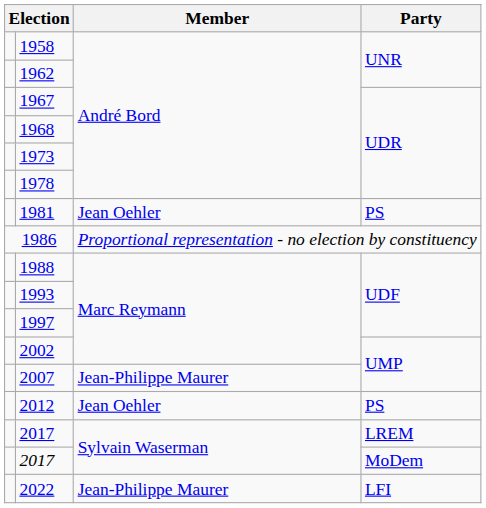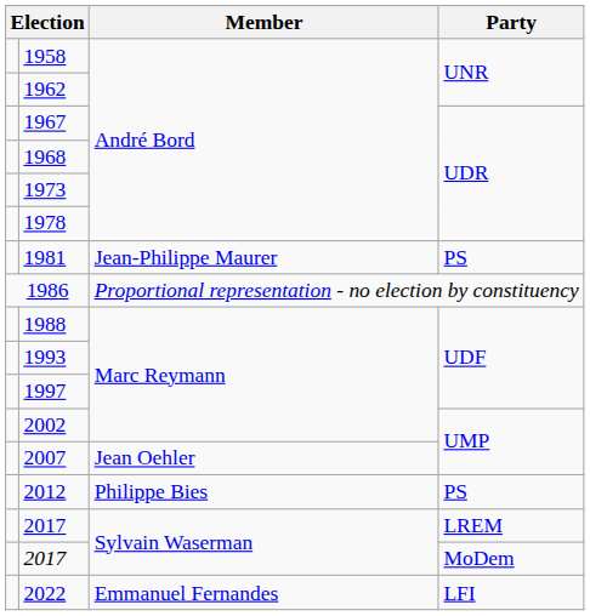1981 | Member: Jean Oehler -> Jean-Philippe Maurer
2007 | Member: Jean-Philippe Maurer -> Jean Oehler
2012 | Member: Jean Oehler -> Philippe Bies
2022 | Member: Jean-Philippe Maurer -> Emmanuel Fernandes
